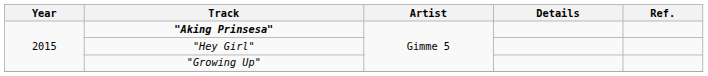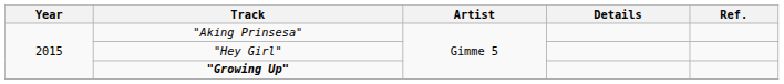"Aking Prinsesa" | Track: bold -> normal
"Growing Up" | Track: normal -> bold
